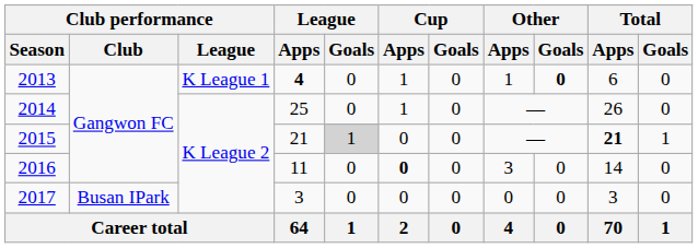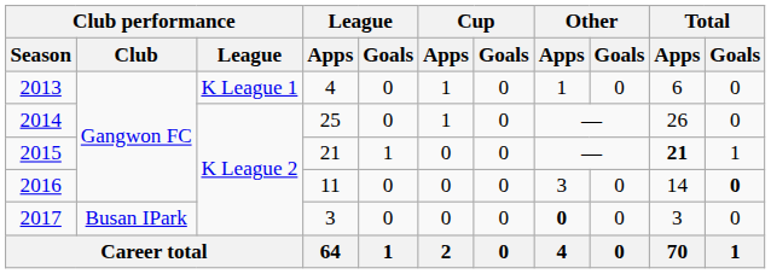2013 | League / Apps: bold -> normal
2013 | Other / Goals: bold -> normal
2015 | League / Goals: lightgrey background -> no background
2016 | Cup / Apps: bold -> normal
2016 | Total / Goals: normal -> bold
2017 | Other / Apps: normal -> bold
